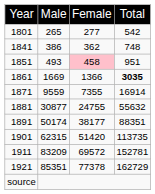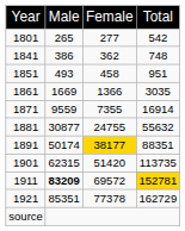1851 | column 3: pink background -> no background
1861 | column 4: bold -> normal
1891 | column 3: no background -> gold background
1911 | column 2: normal -> bold
1911 | column 4: no background -> gold background
